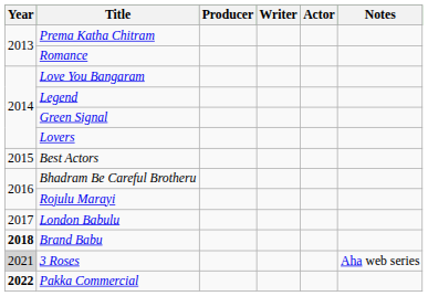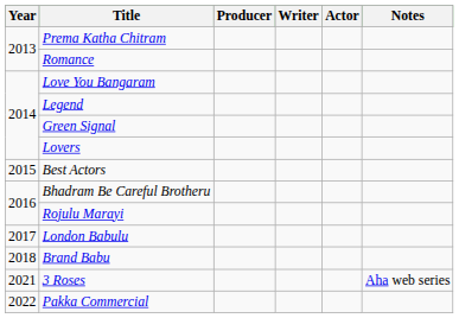Brand Babu | Year: bold -> normal
3 Roses | Year: lightgrey background -> no background
Pakka Commercial | Year: bold -> normal
